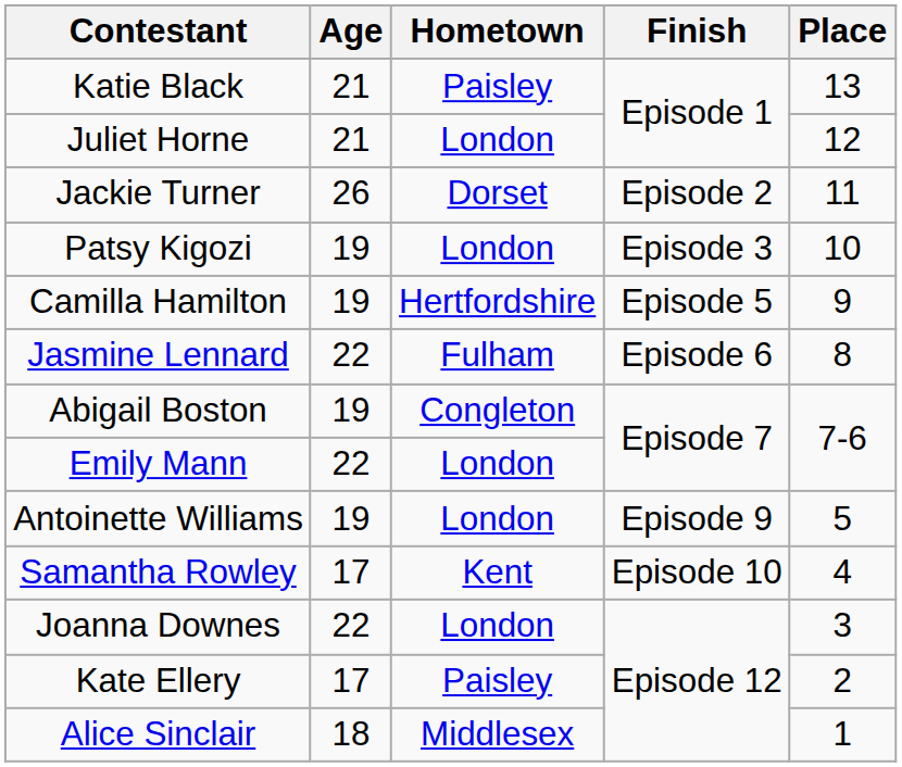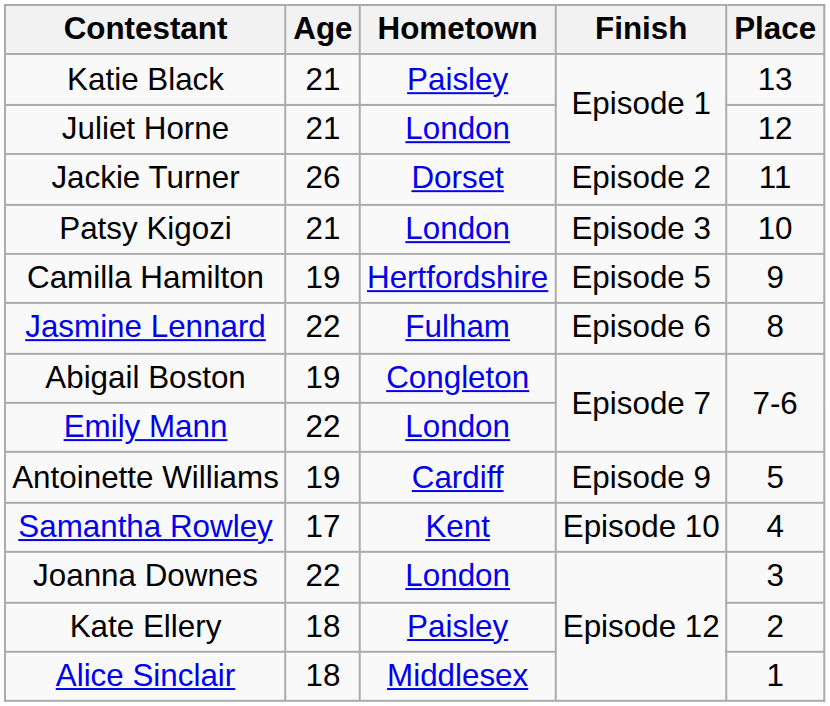Patsy Kigozi | Age: 19 -> 21
Antoinette Williams | Hometown: London -> Cardiff
Kate Ellery | Age: 17 -> 18
